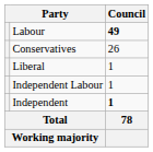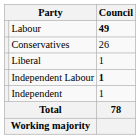Independent Labour | Council: normal -> bold
Independent | Council: bold -> normal
